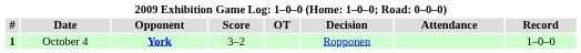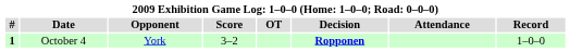October 4 | Opponent: bold -> normal
October 4 | Decision: normal -> bold
